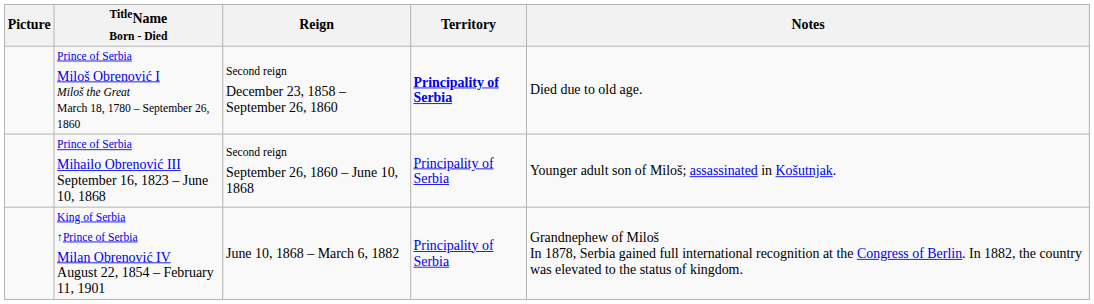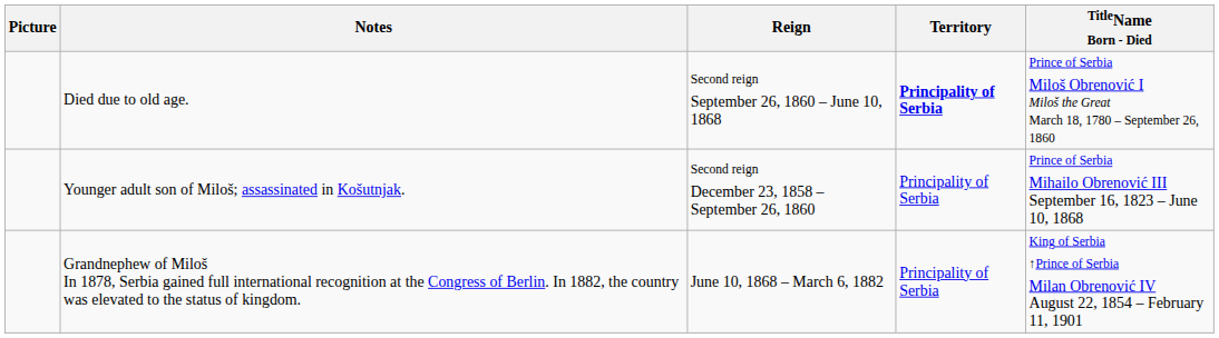columns swapped: TitleName Born - Died <-> Notes
row 2 | Reign: Second reign December 23, 1858 – September 26, 1860 -> Second reign September 26, 1860 – June 10, 1868
row 3 | Reign: Second reign September 26, 1860 – June 10, 1868 -> Second reign December 23, 1858 – September 26, 1860
